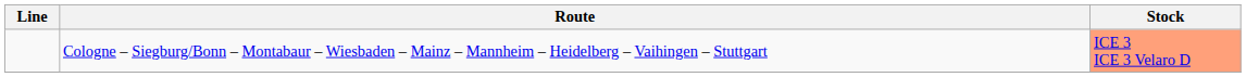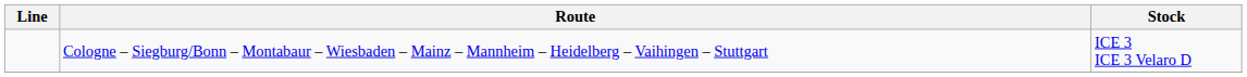row 2 | Stock: lightsalmon background -> no background
